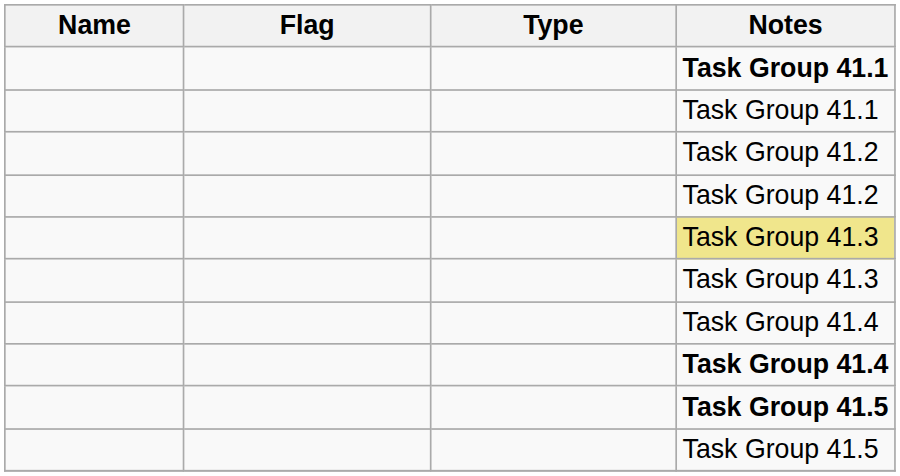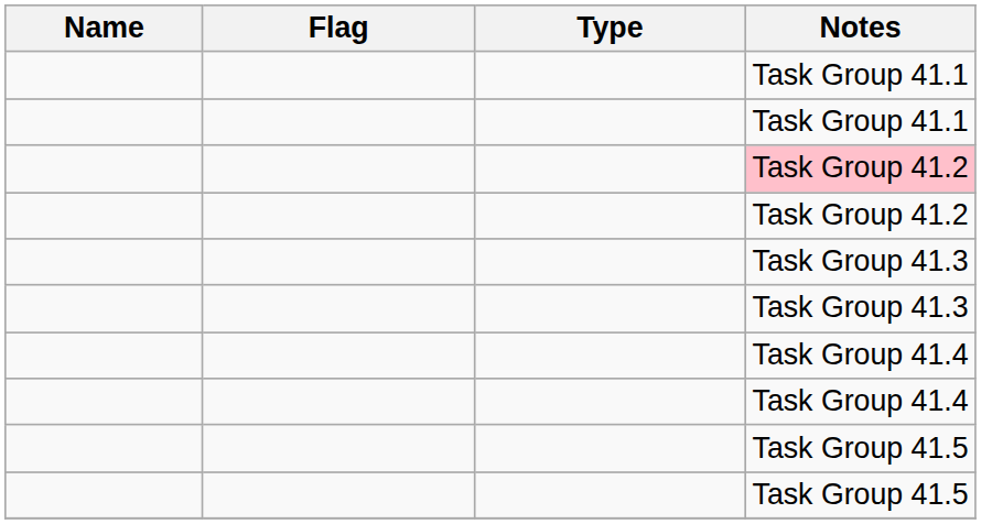row 2 | Notes: bold -> normal
row 4 | Notes: no background -> pink background
row 6 | Notes: khaki background -> no background
row 9 | Notes: bold -> normal
row 10 | Notes: bold -> normal
